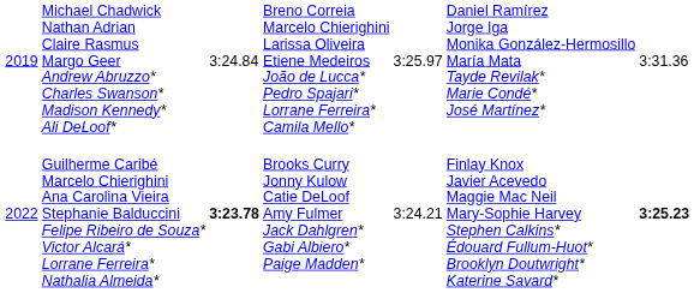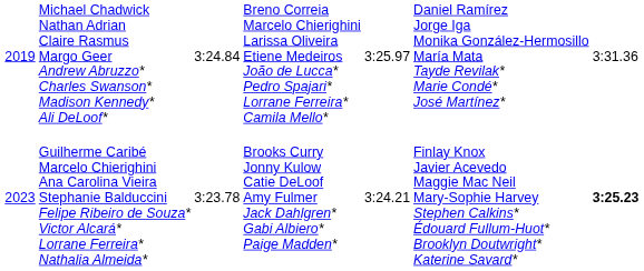row 2 | column 1: 2022 -> 2023
row 2 | column 3: bold -> normal
